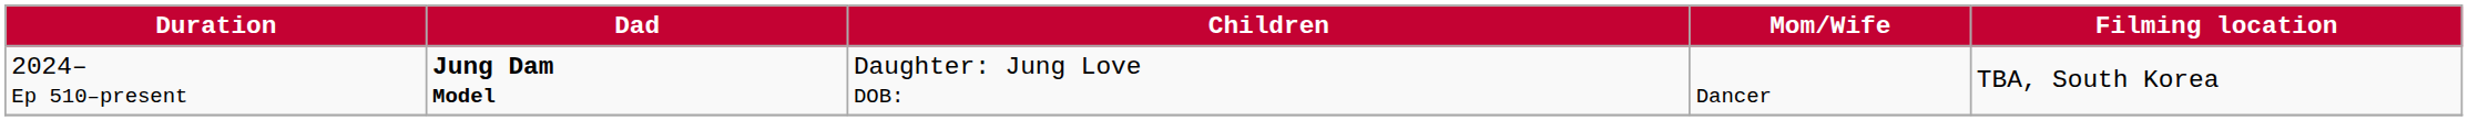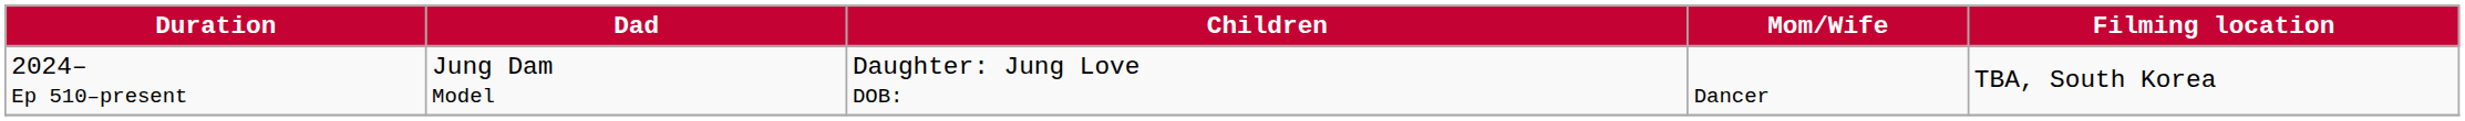2024– Ep 510–present | Dad: bold -> normal
